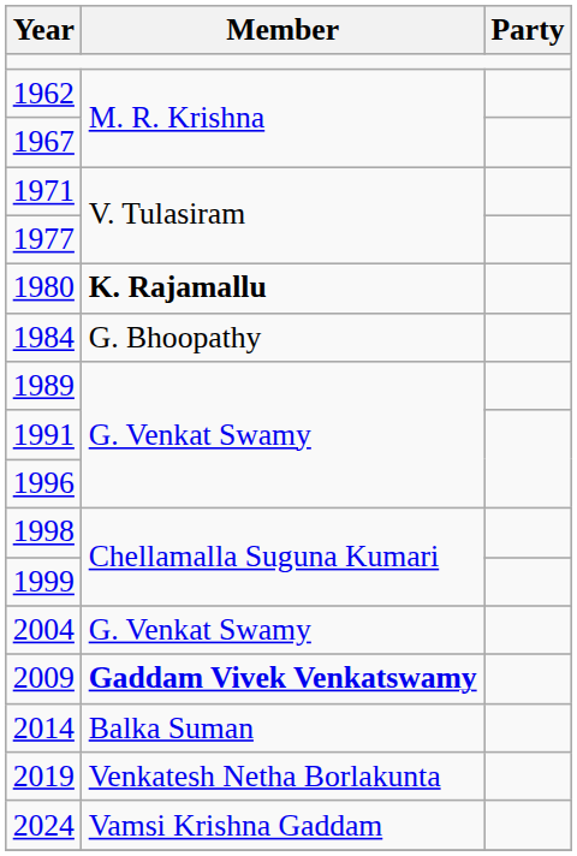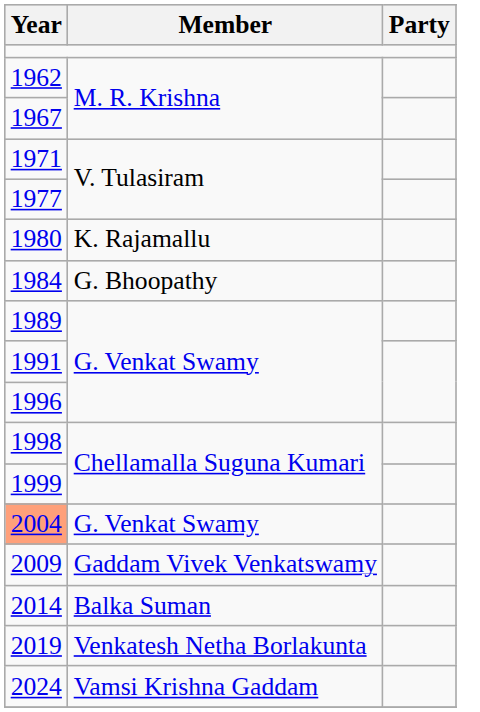1980 | Member: bold -> normal
2004 | Year: no background -> lightsalmon background
2009 | Member: bold -> normal
